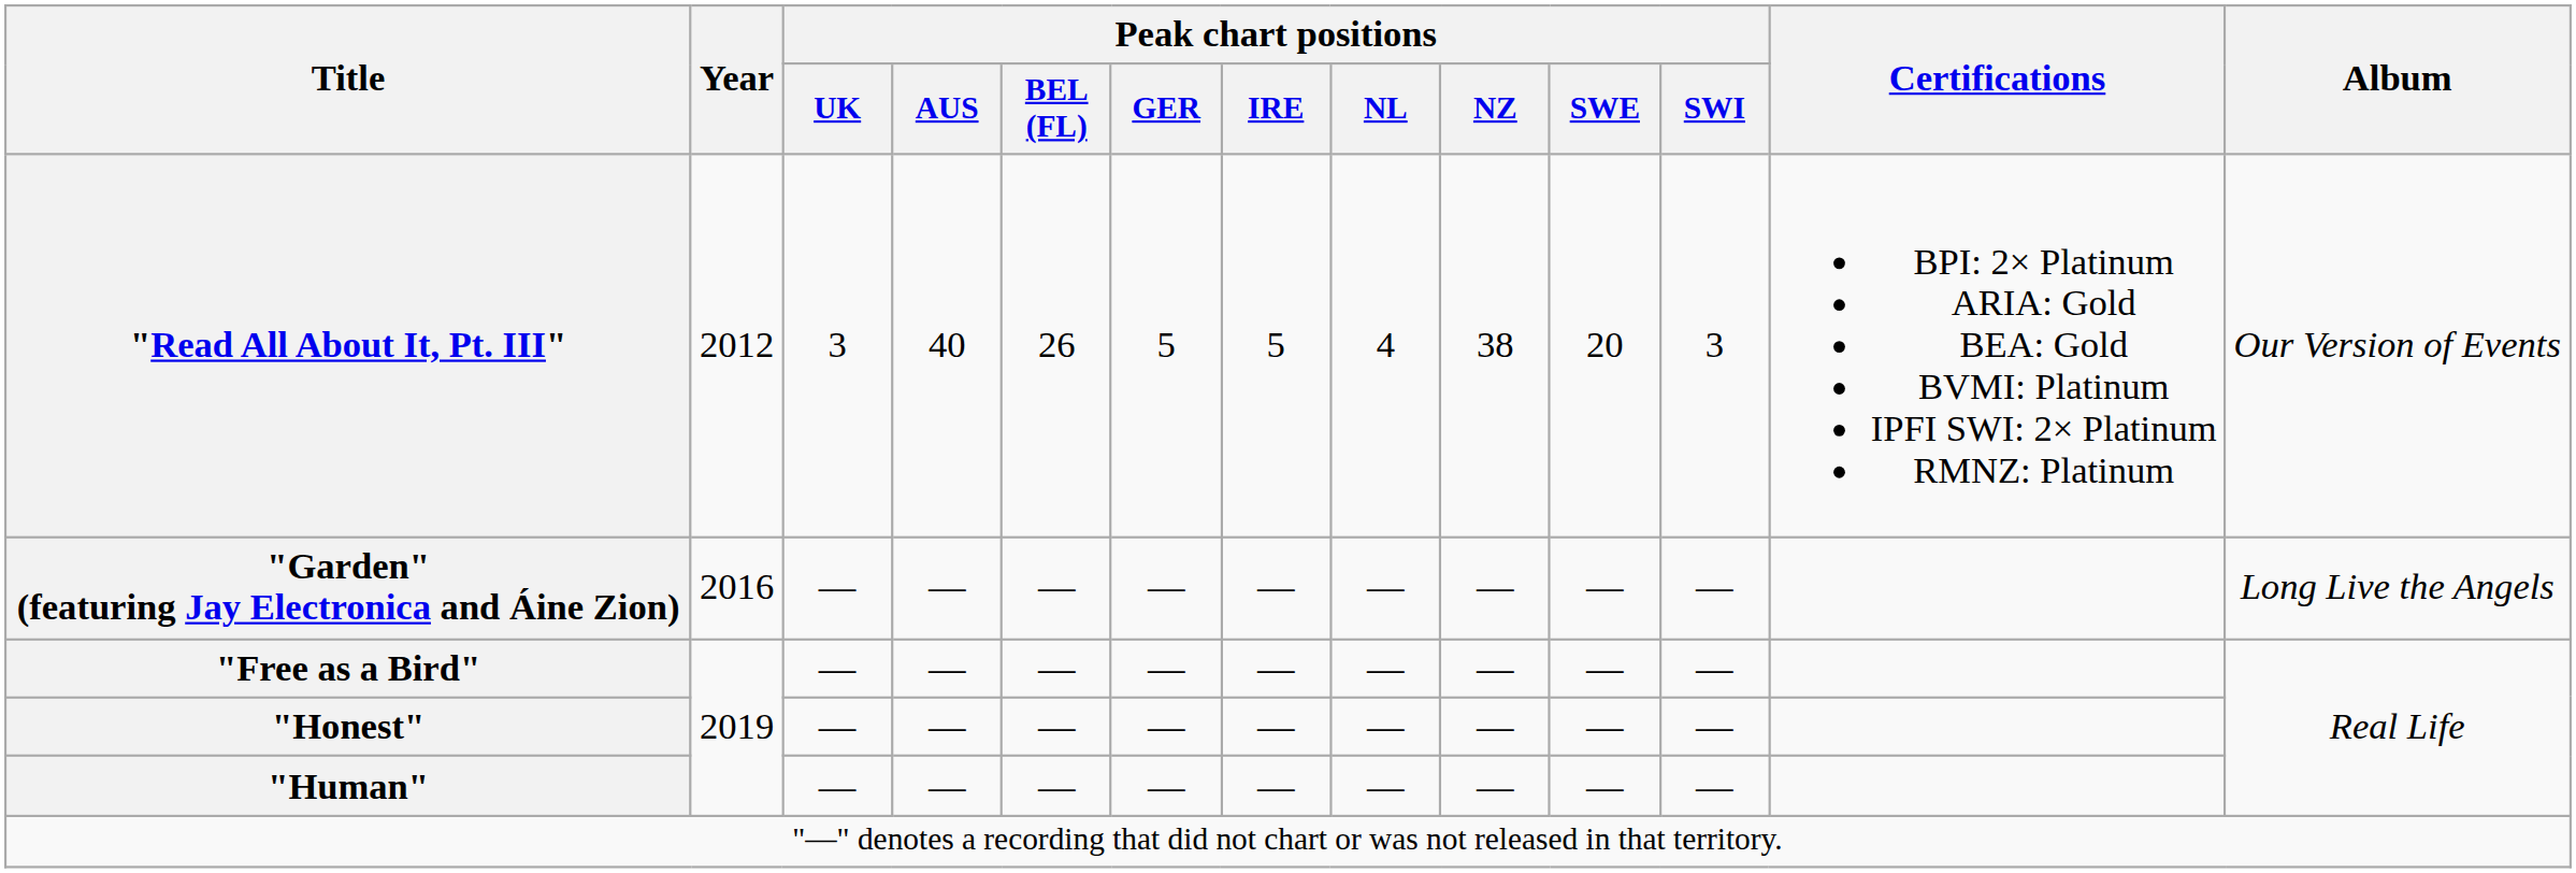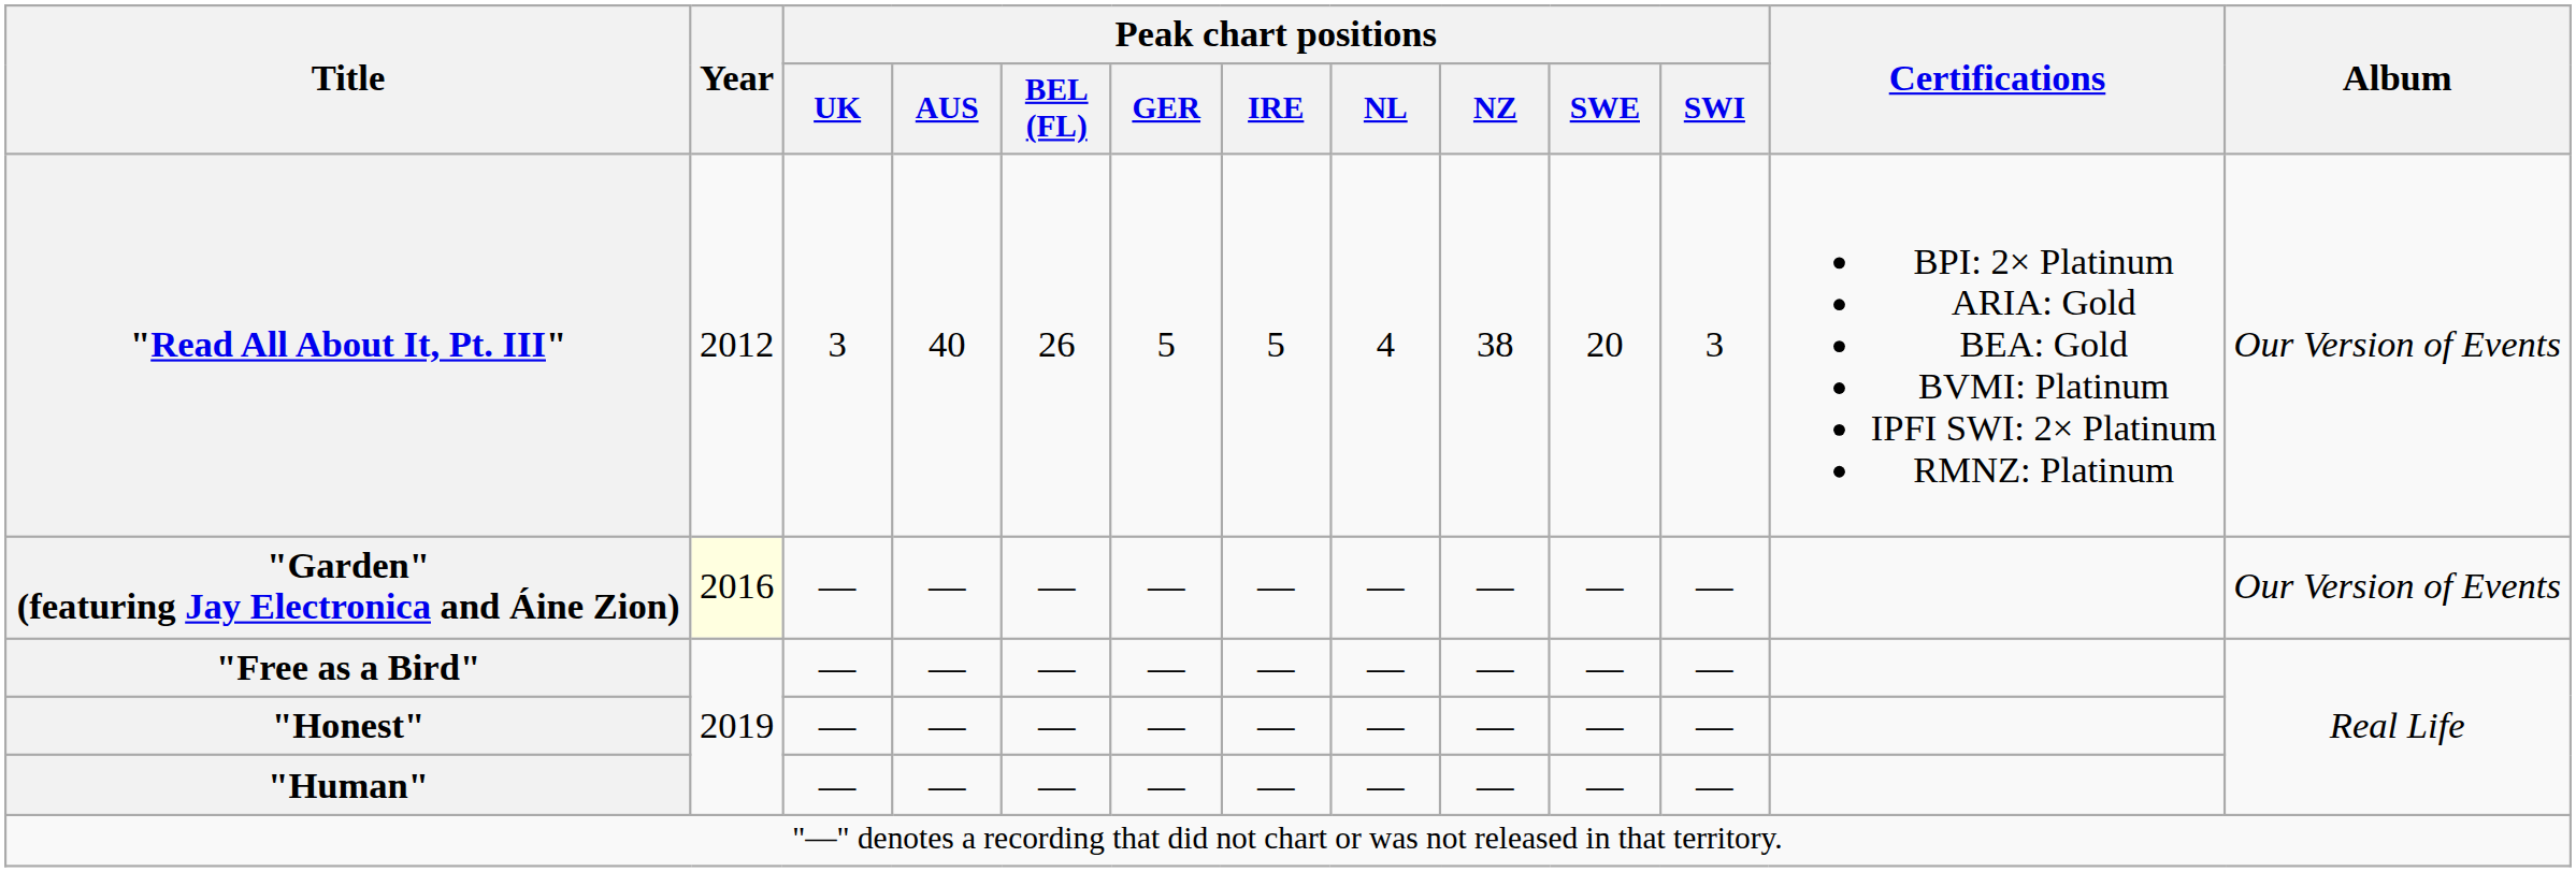"Garden" (featuring Jay Electronica and Áine Zion) | Year: no background -> lightyellow background
"Garden" (featuring Jay Electronica and Áine Zion) | Album: Long Live the Angels -> Our Version of Events
